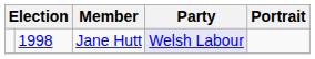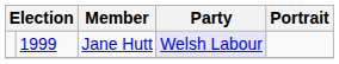Jane Hutt | column 2: 1998 -> 1999
